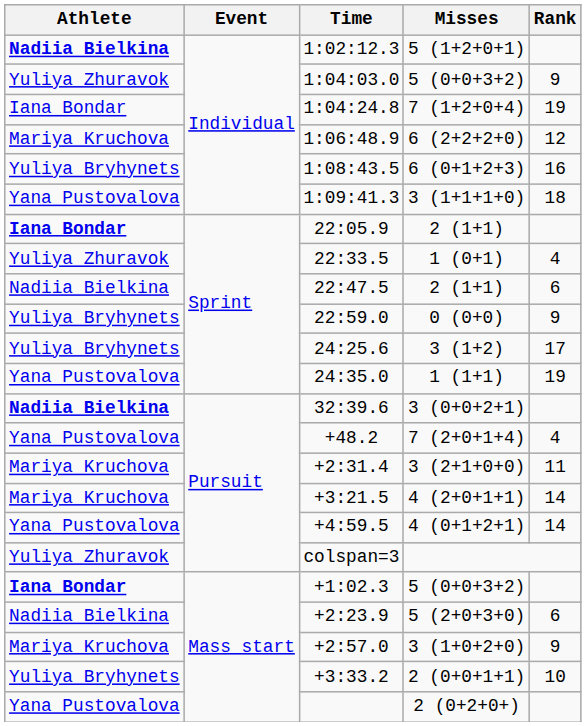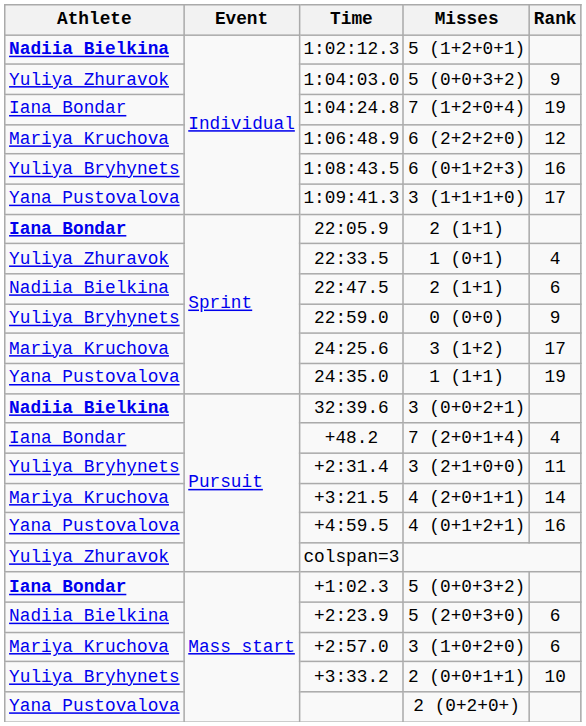1:09:41.3 | Rank: 18 -> 17
24:25.6 | Athlete: Yuliya Bryhynets -> Mariya Kruchova
+48.2 | Athlete: Yana Pustovalova -> Iana Bondar
+2:31.4 | Athlete: Mariya Kruchova -> Yuliya Bryhynets
+4:59.5 | Rank: 14 -> 16
+2:57.0 | Rank: 9 -> 6
